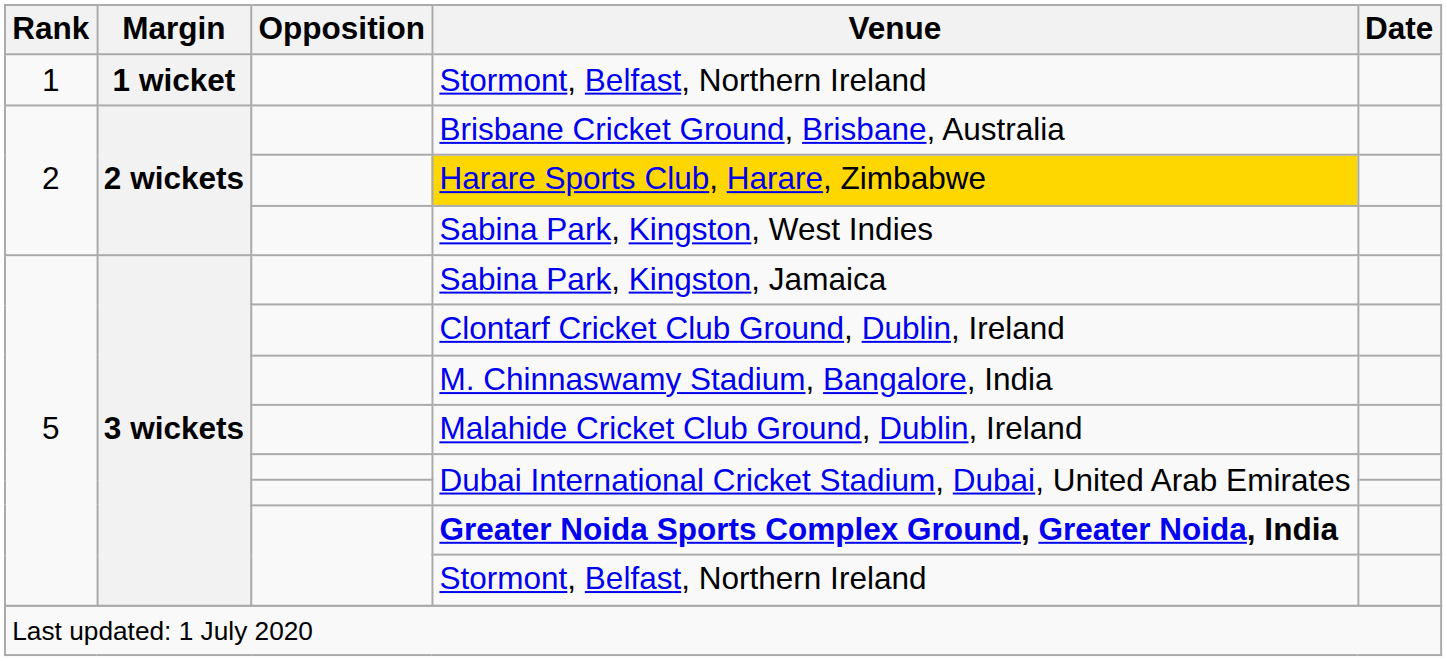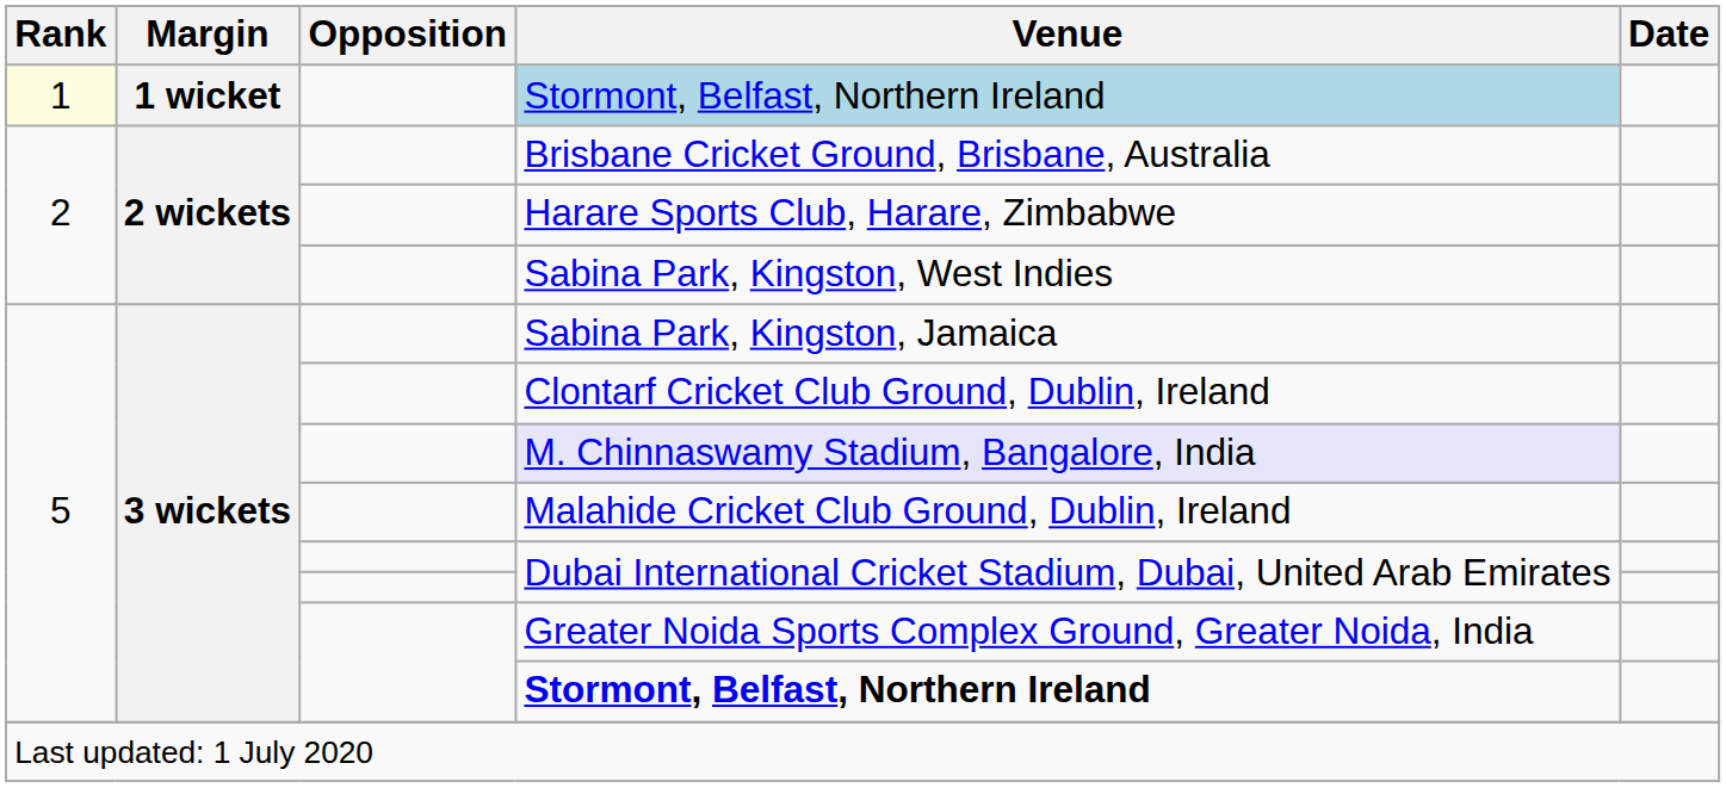1 / Stormont, Belfast, Northern Ireland | Rank: no background -> lightyellow background
1 / Stormont, Belfast, Northern Ireland | Venue: no background -> lightblue background
Harare Sports Club, Harare, Zimbabwe | Venue: gold background -> no background
M. Chinnaswamy Stadium, Bangalore, India | Venue: no background -> lavender background
Greater Noida Sports Complex Ground, Greater Noida, India | Venue: bold -> normal
5 / Stormont, Belfast, Northern Ireland | Venue: normal -> bold
